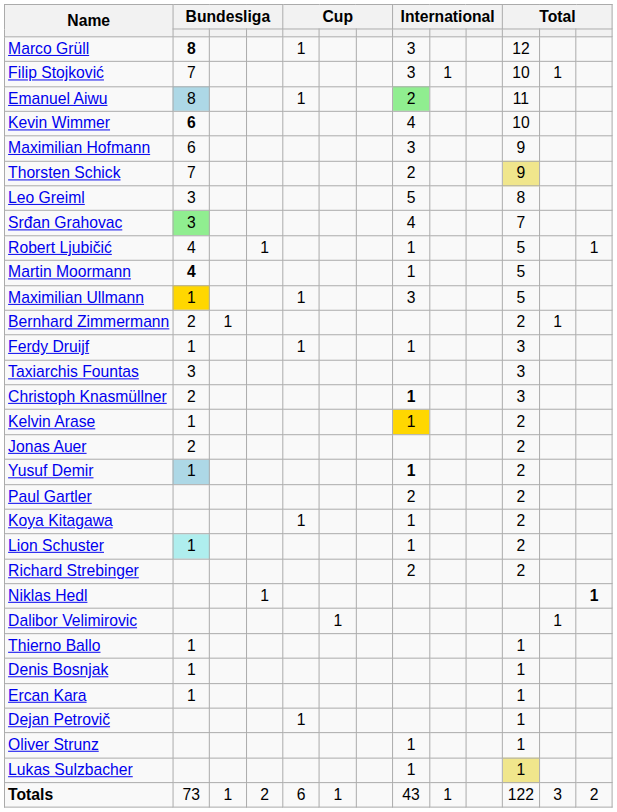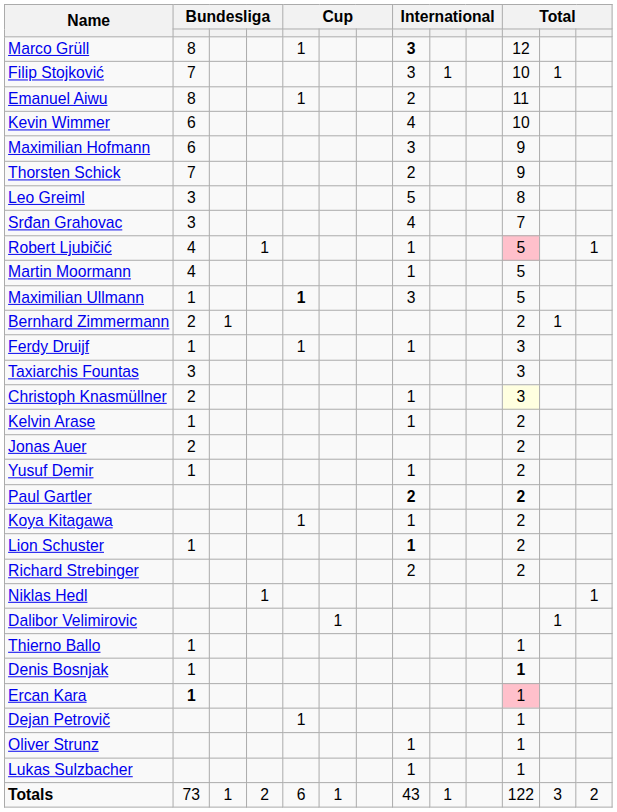Marco Grüll | column 2: bold -> normal
Marco Grüll | column 8: normal -> bold
Emanuel Aiwu | column 2: lightblue background -> no background
Emanuel Aiwu | column 8: lightgreen background -> no background
Kevin Wimmer | column 2: bold -> normal
Thorsten Schick | column 11: khaki background -> no background
Srđan Grahovac | column 2: lightgreen background -> no background
Robert Ljubičić | column 11: no background -> pink background
Martin Moormann | column 2: bold -> normal
Maximilian Ullmann | column 2: gold background -> no background
Maximilian Ullmann | column 5: normal -> bold
Christoph Knasmüllner | column 8: bold -> normal
Christoph Knasmüllner | column 11: no background -> lightyellow background
Kelvin Arase | column 8: gold background -> no background
Yusuf Demir | column 2: lightblue background -> no background
Yusuf Demir | column 8: bold -> normal
Paul Gartler | column 8: normal -> bold
Paul Gartler | column 11: normal -> bold
Lion Schuster | column 2: paleturquoise background -> no background
Lion Schuster | column 8: normal -> bold
Niklas Hedl | column 13: bold -> normal
Denis Bosnjak | column 11: normal -> bold
Ercan Kara | column 2: normal -> bold
Ercan Kara | column 11: no background -> pink background
Lukas Sulzbacher | column 11: khaki background -> no background
